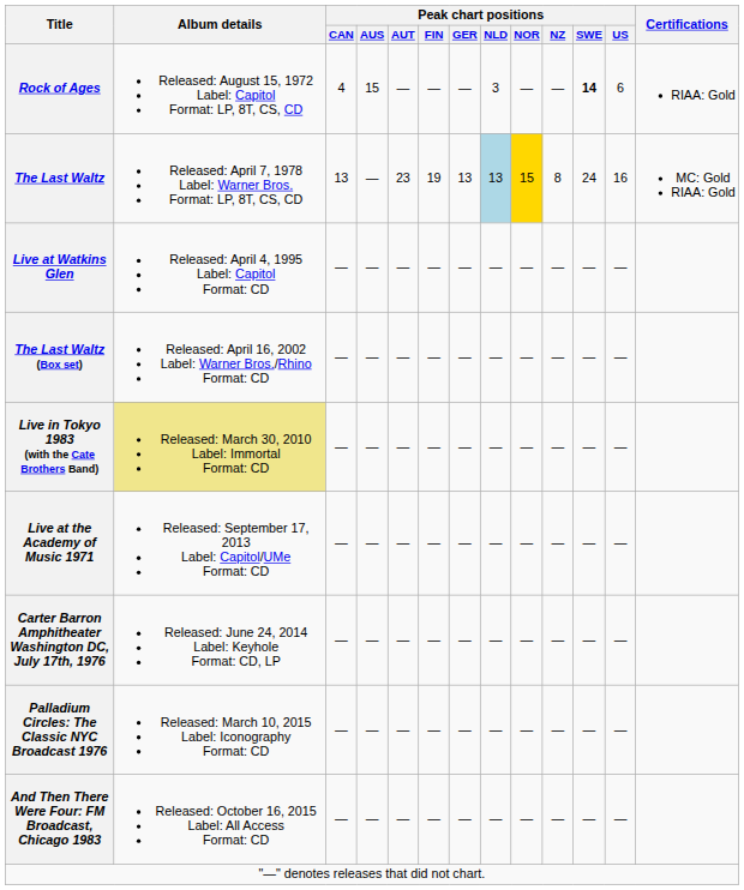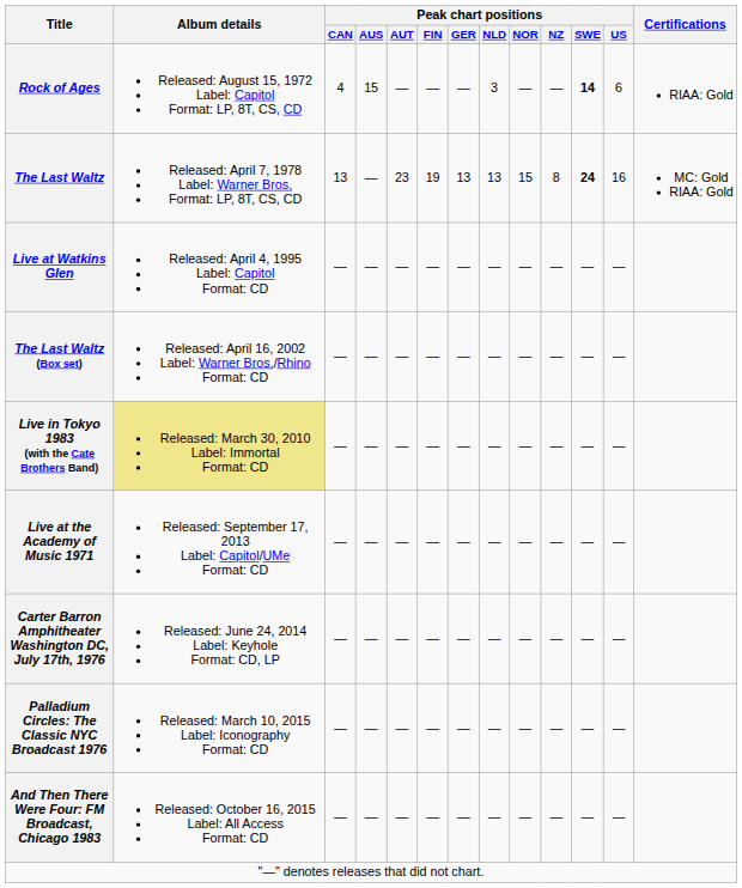The Last Waltz | Peak chart positions / NLD: lightblue background -> no background
The Last Waltz | Peak chart positions / NOR: gold background -> no background
The Last Waltz | Peak chart positions / SWE: normal -> bold
